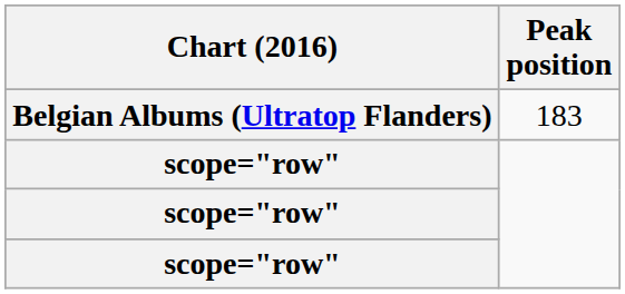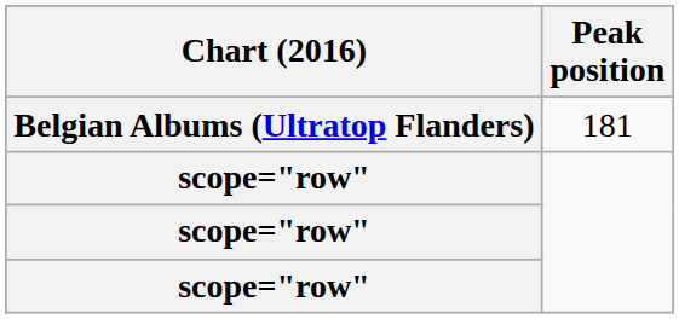Belgian Albums (Ultratop Flanders) | Peak position: 183 -> 181
